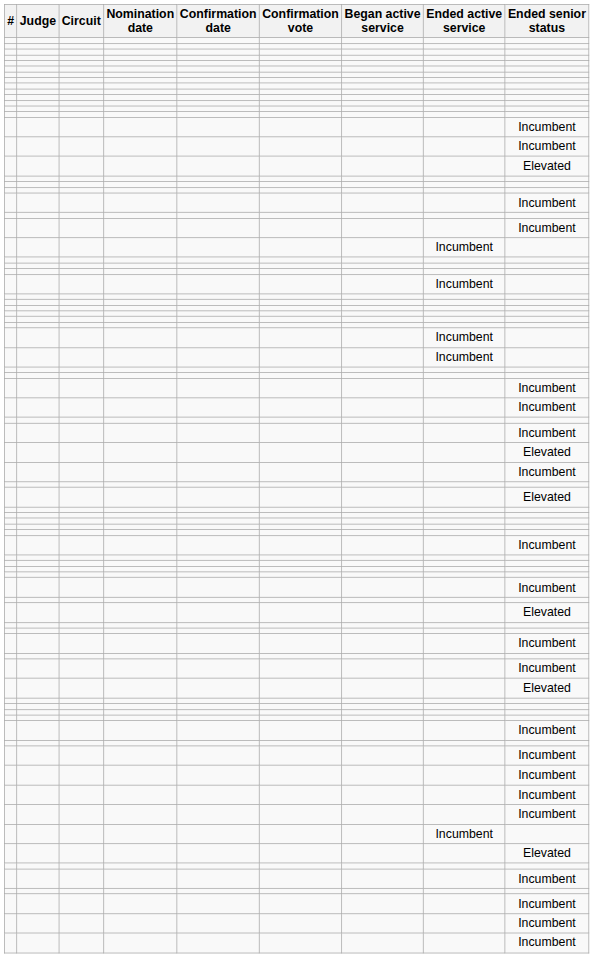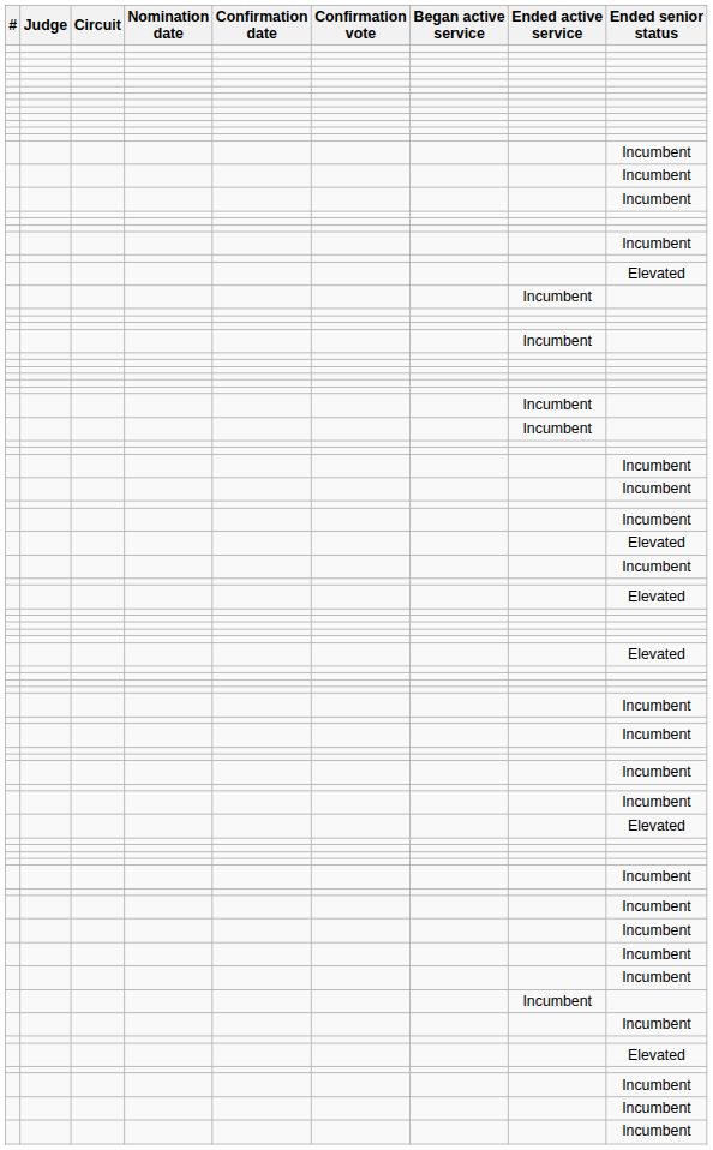row 18 | Ended senior status: Elevated -> Incumbent
row 24 | Ended senior status: Incumbent -> Elevated
row 53 | Ended senior status: Incumbent -> Elevated
row 60 | Ended senior status: Elevated -> Incumbent
row 78 | Ended senior status: Elevated -> Incumbent
row 80 | Ended senior status: Incumbent -> Elevated
